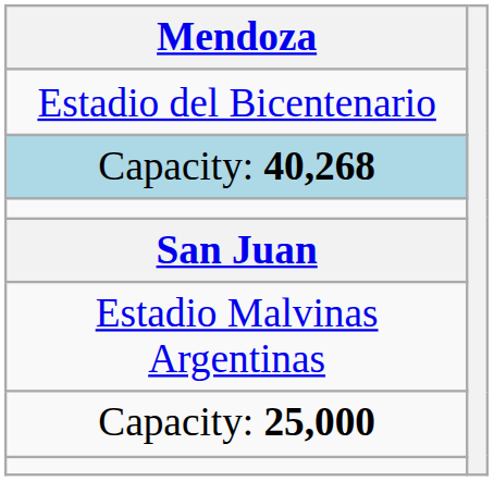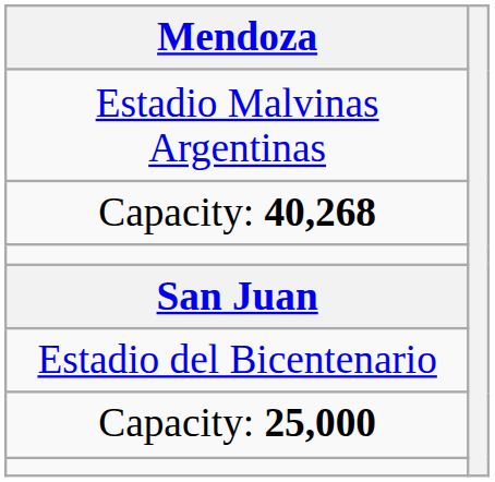row 2 | Mendoza: Estadio del Bicentenario -> Estadio Malvinas Argentinas
row 3 | Mendoza: lightblue background -> no background
row 6 | Mendoza: Estadio Malvinas Argentinas -> Estadio del Bicentenario
